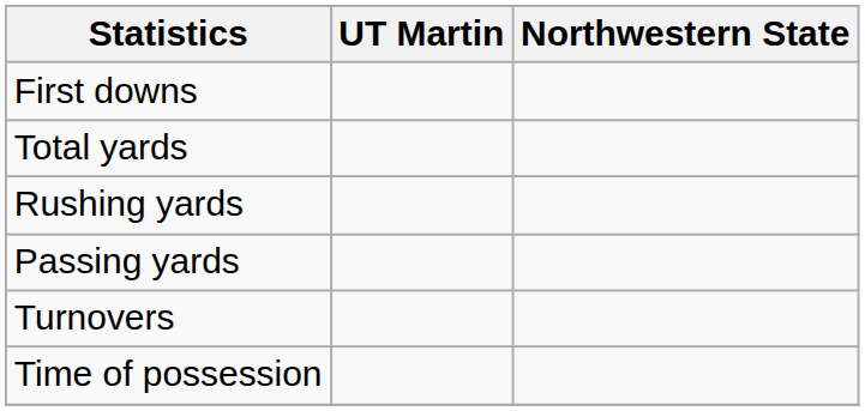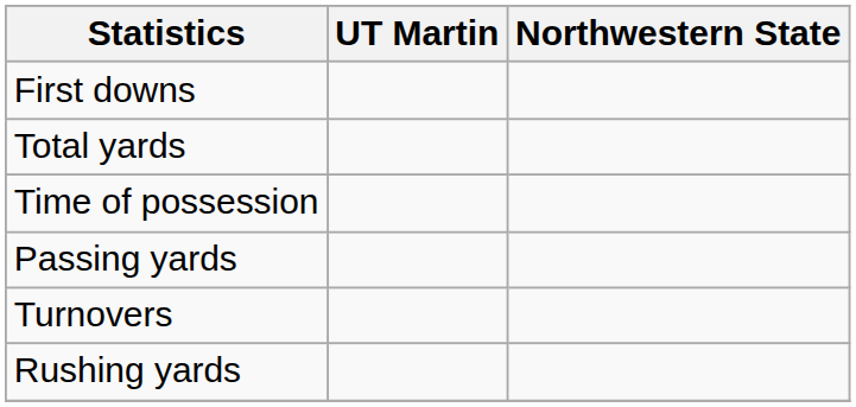rows swapped: Rushing yards <-> Time of possession
